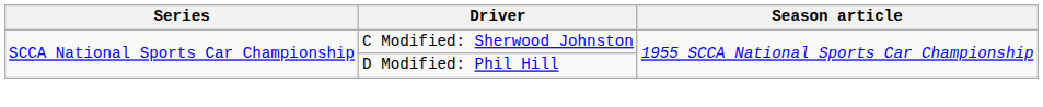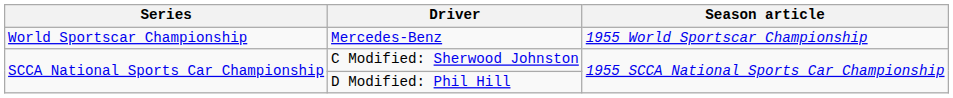+ row: World Sportscar Championship | Mercedes-Benz | 1955 World Sportscar Championship
